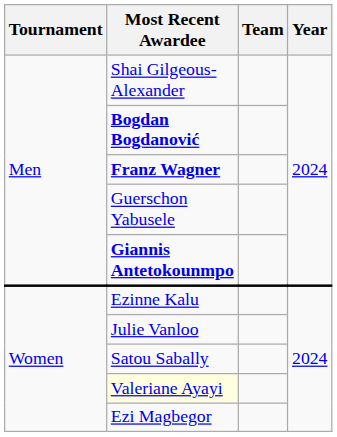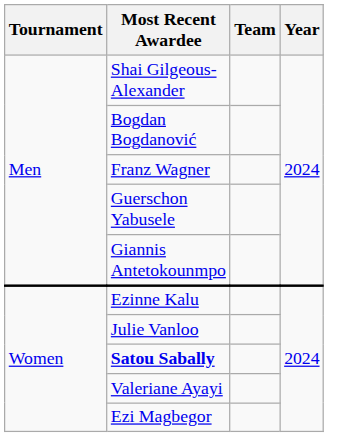Bogdan Bogdanović | Most Recent Awardee: bold -> normal
Franz Wagner | Most Recent Awardee: bold -> normal
Giannis Antetokounmpo | Most Recent Awardee: bold -> normal
Satou Sabally | Most Recent Awardee: normal -> bold
Valeriane Ayayi | Most Recent Awardee: lightyellow background -> no background
